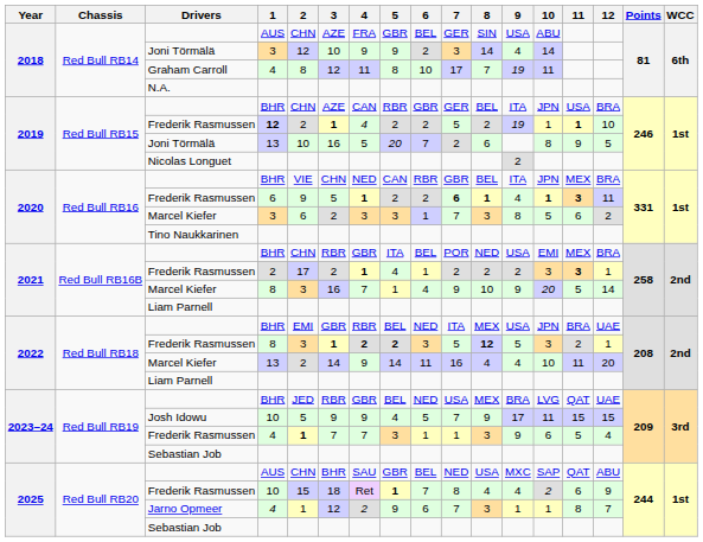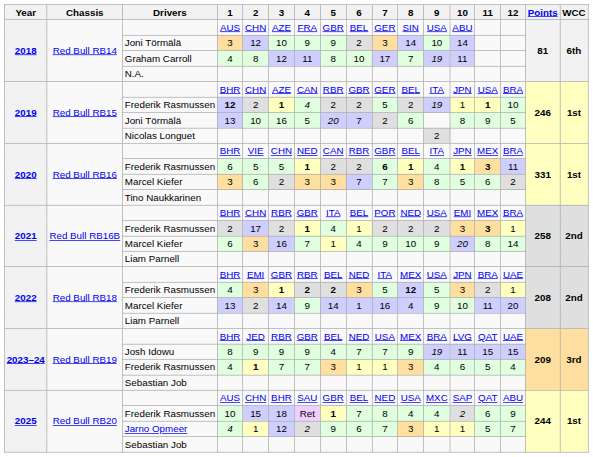2018 / Joni Törmälä | 9: 4 -> 10
2020 / Frederik Rasmussen | 2: 9 -> 5
2020 / Marcel Kiefer | 6: 1 -> 7
2021 / Marcel Kiefer | 1: 8 -> 6
2021 / Marcel Kiefer | 11: 5 -> 8
2022 / Frederik Rasmussen | 1: 8 -> 4
2022 / Marcel Kiefer | 6: 11 -> 1
2022 / Marcel Kiefer | 9: 4 -> 9
Josh Idowu | 1: 10 -> 8
Josh Idowu | 2: 5 -> 9
Josh Idowu | 6: 5 -> 7
Josh Idowu | 9: 17 -> 19
2023–24 / Frederik Rasmussen | 9: 9 -> 4
Jarno Opmeer | 11: 8 -> 5
